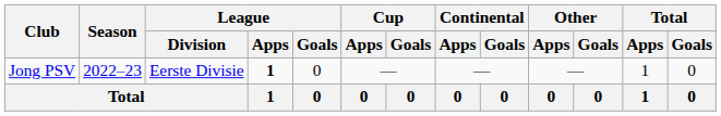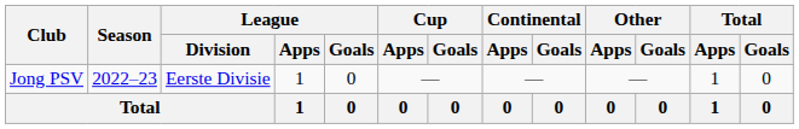Jong PSV | League / Apps: bold -> normal
